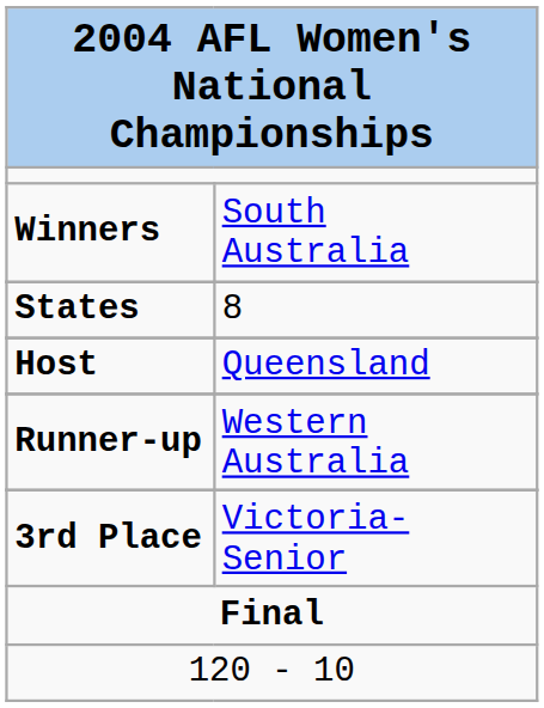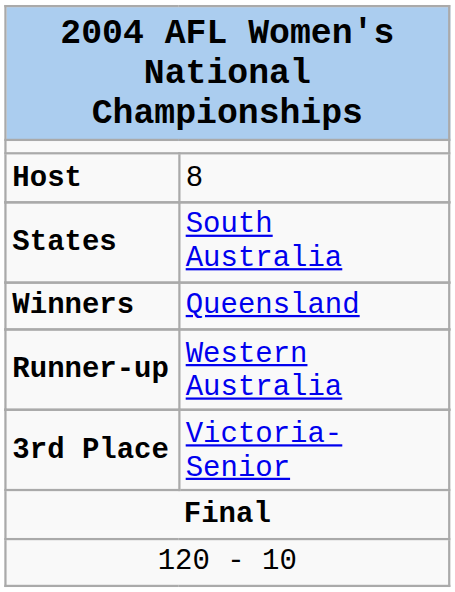row 3 | column 1: Winners -> Host
row 3 | column 2: South Australia -> 8
row 4 | column 2: 8 -> South Australia
row 5 | column 1: Host -> Winners
